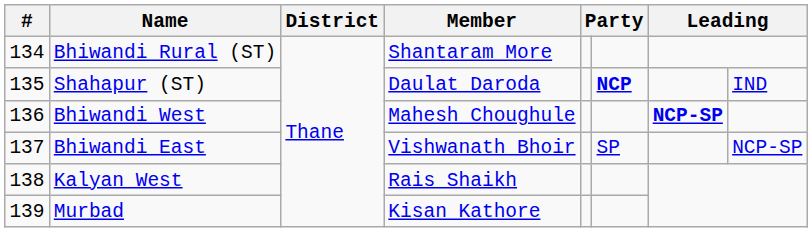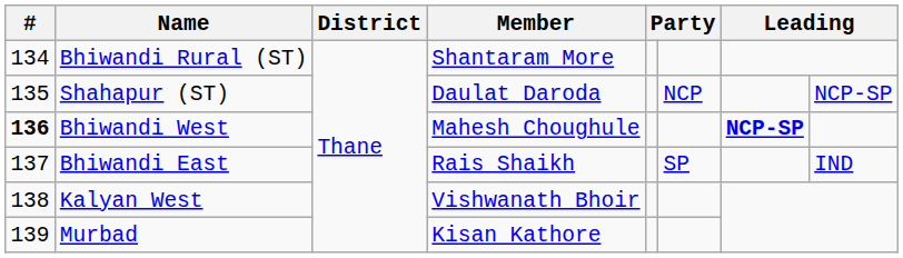Shahapur (ST) | column 6: bold -> normal
Shahapur (ST) | column 8: IND -> NCP-SP
Bhiwandi West | #: normal -> bold
Bhiwandi East | Member: Vishwanath Bhoir -> Rais Shaikh
Bhiwandi East | column 8: NCP-SP -> IND
Kalyan West | Member: Rais Shaikh -> Vishwanath Bhoir
